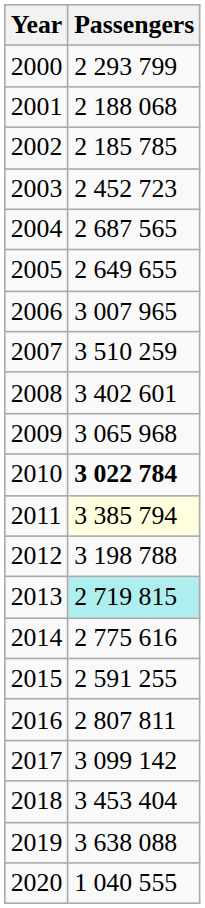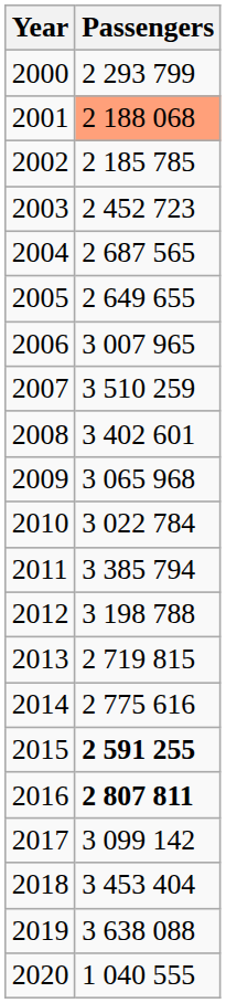2001 | Passengers: no background -> lightsalmon background
2010 | Passengers: bold -> normal
2011 | Passengers: lightyellow background -> no background
2013 | Passengers: paleturquoise background -> no background
2015 | Passengers: normal -> bold
2016 | Passengers: normal -> bold
